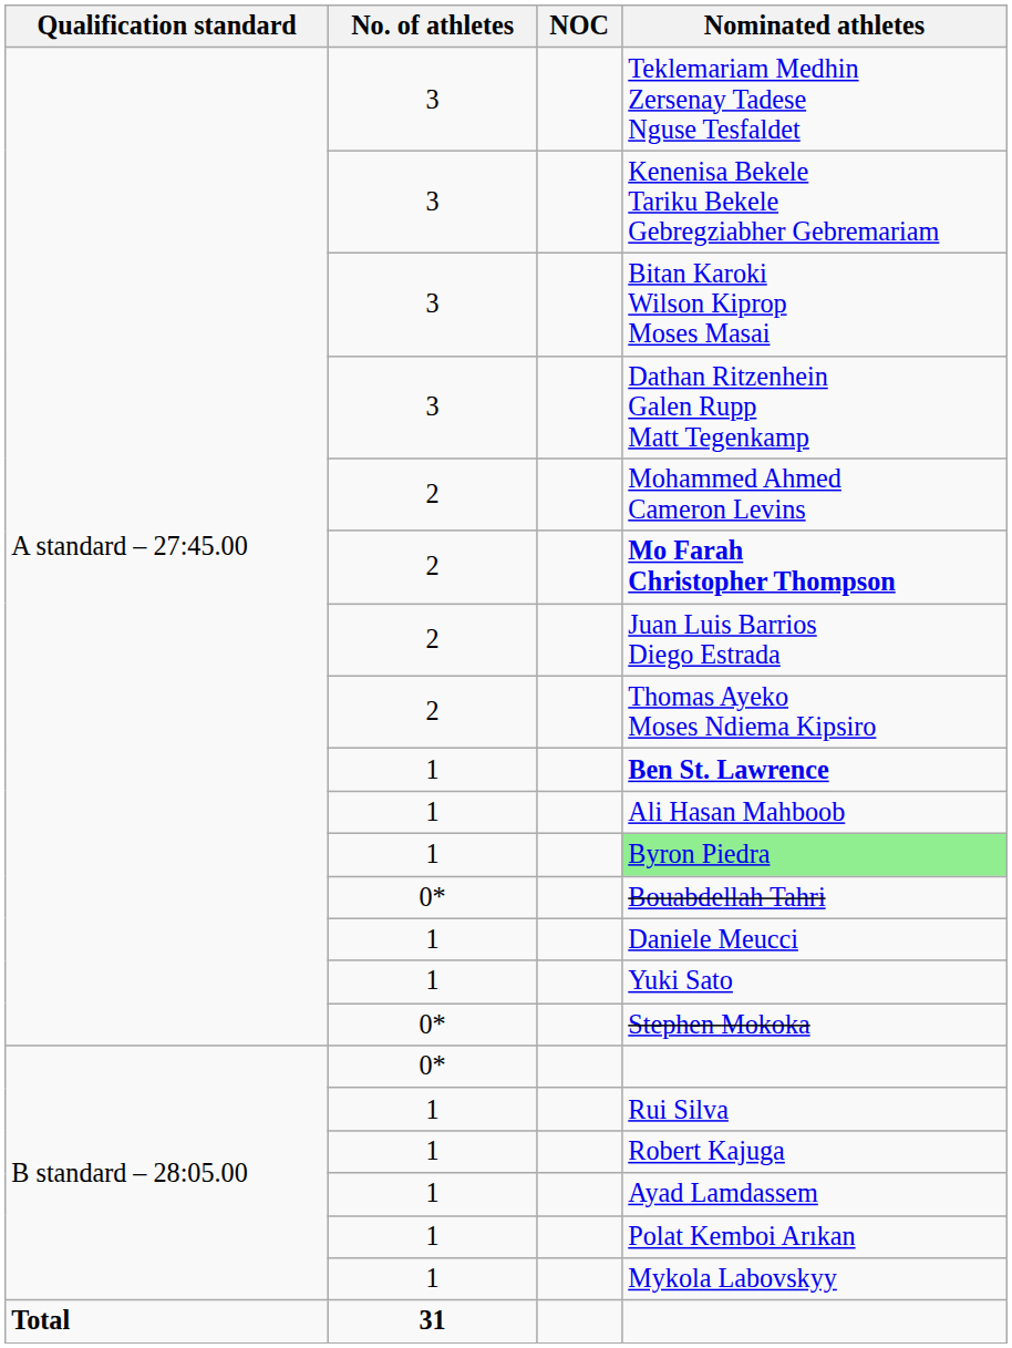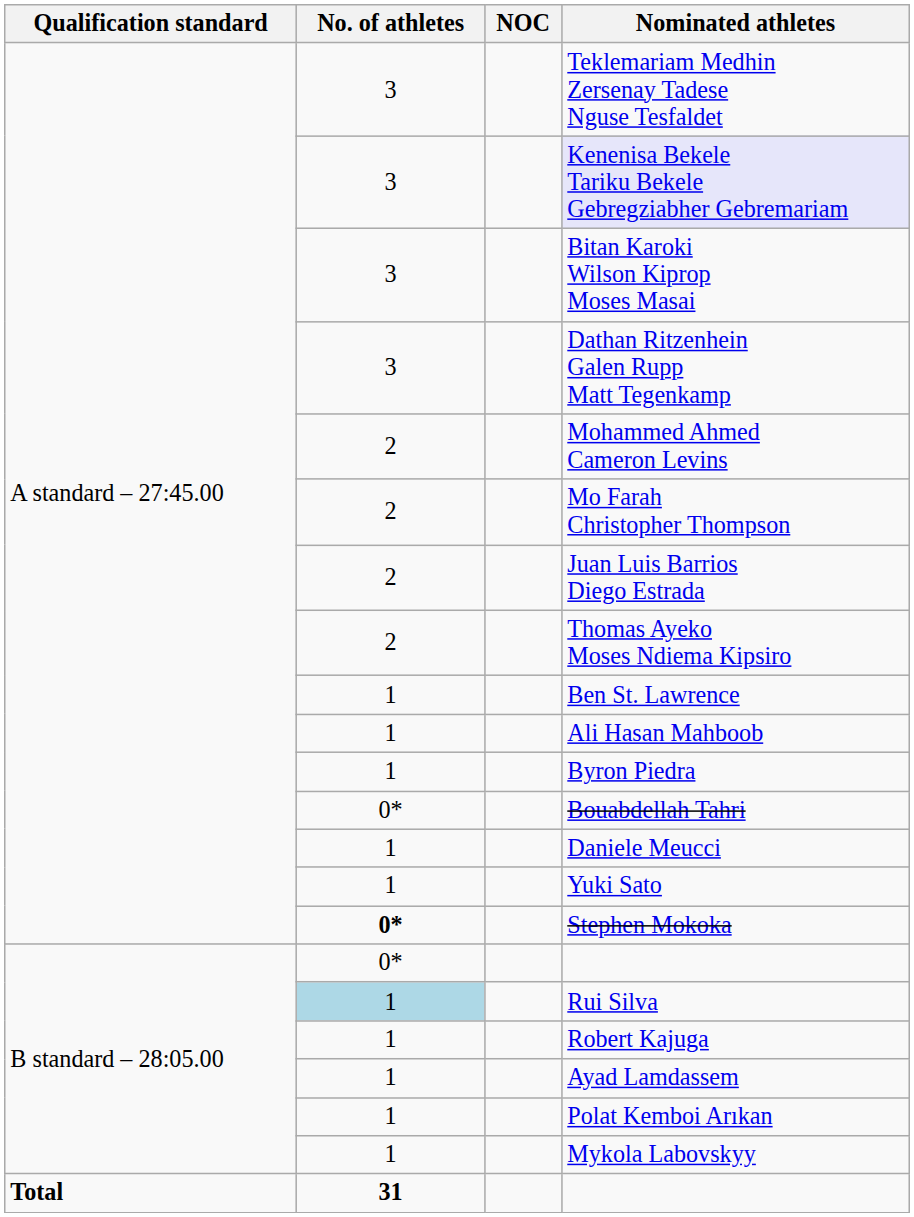Kenenisa Bekele Tariku Bekele Gebregziabher Gebremariam | Nominated athletes: no background -> lavender background
Mo Farah Christopher Thompson | Nominated athletes: bold -> normal
Ben St. Lawrence | Nominated athletes: bold -> normal
Byron Piedra | Nominated athletes: lightgreen background -> no background
Stephen Mokoka | No. of athletes: normal -> bold
Rui Silva | No. of athletes: no background -> lightblue background
